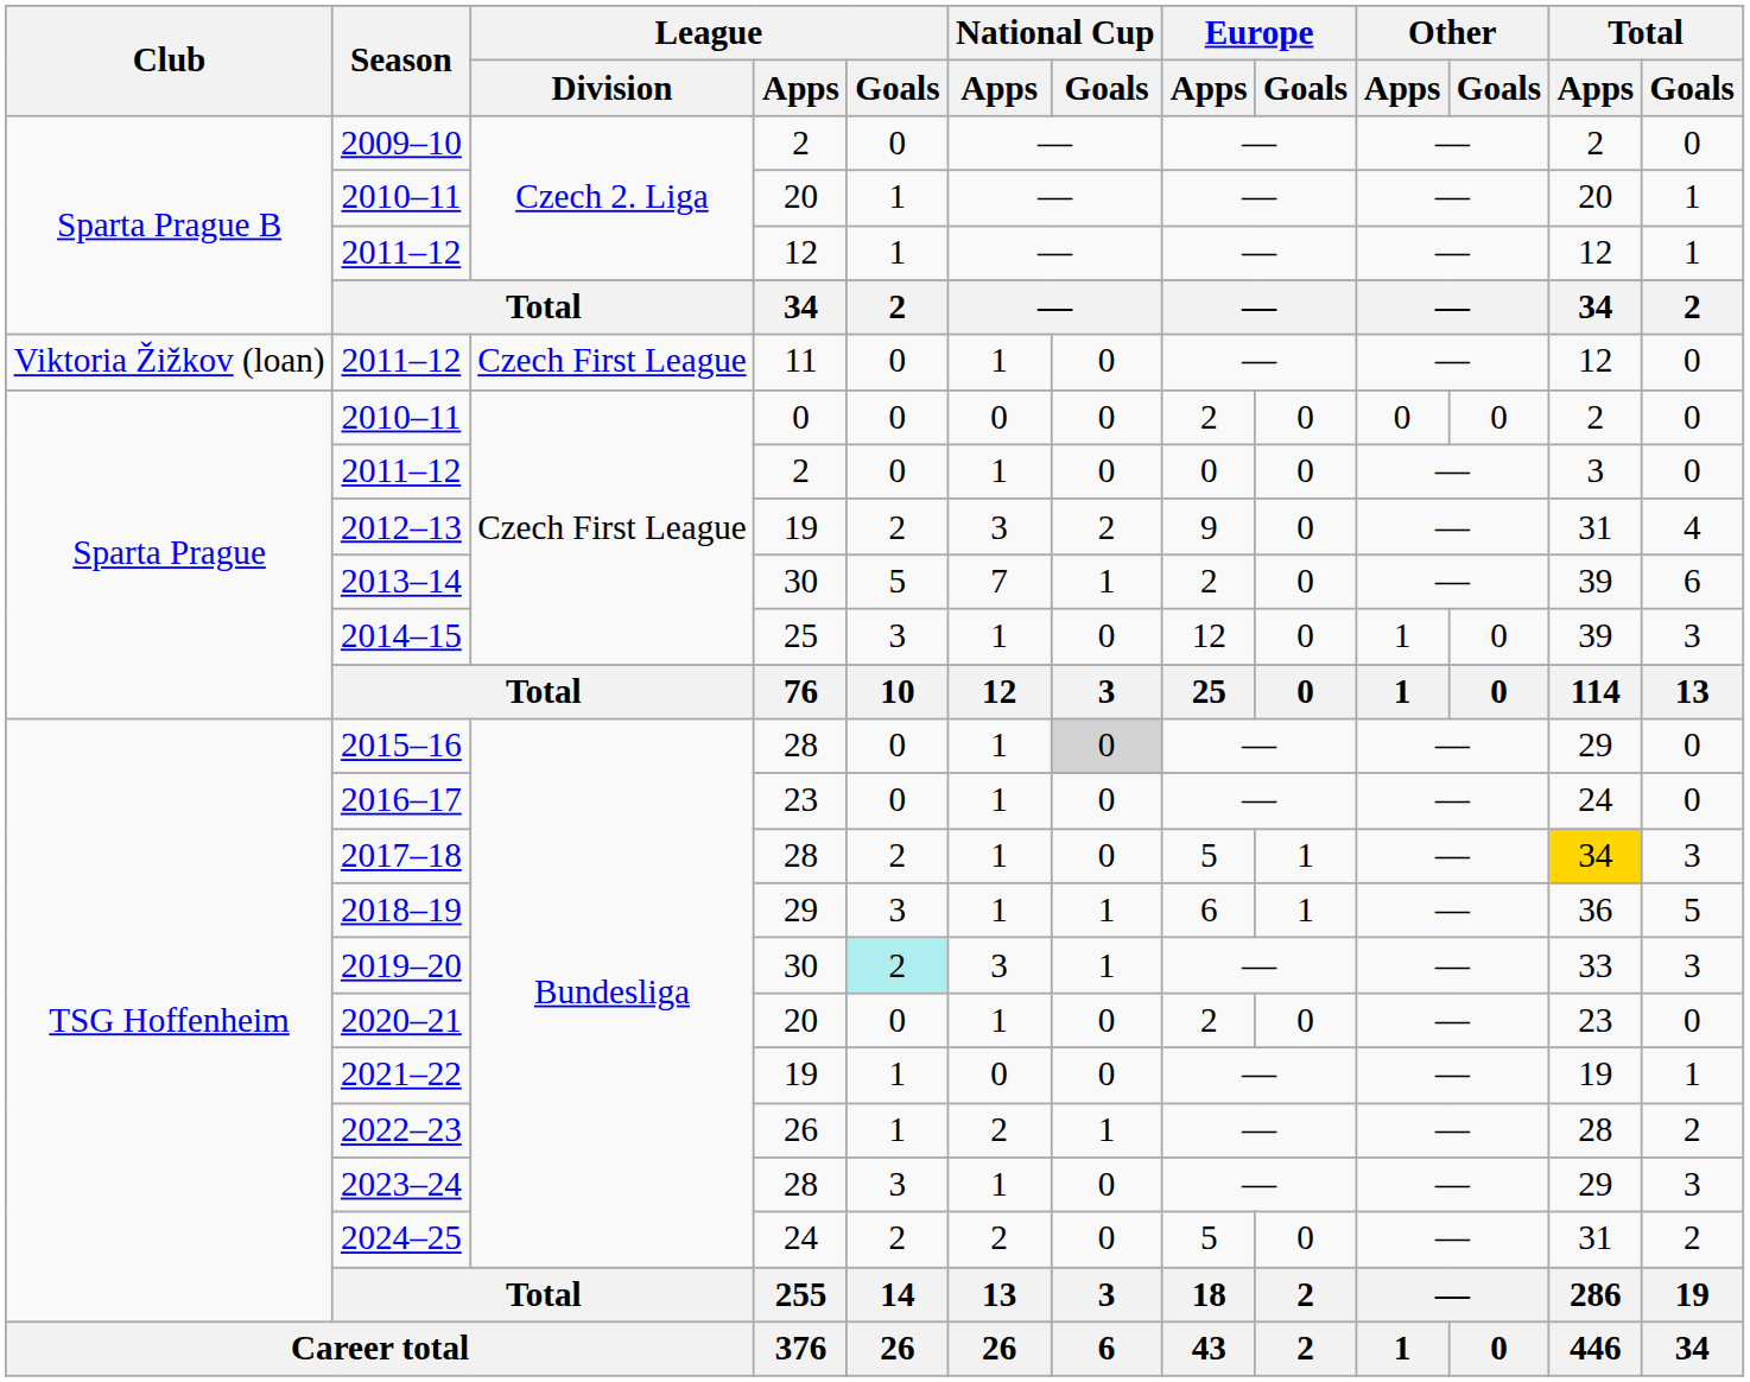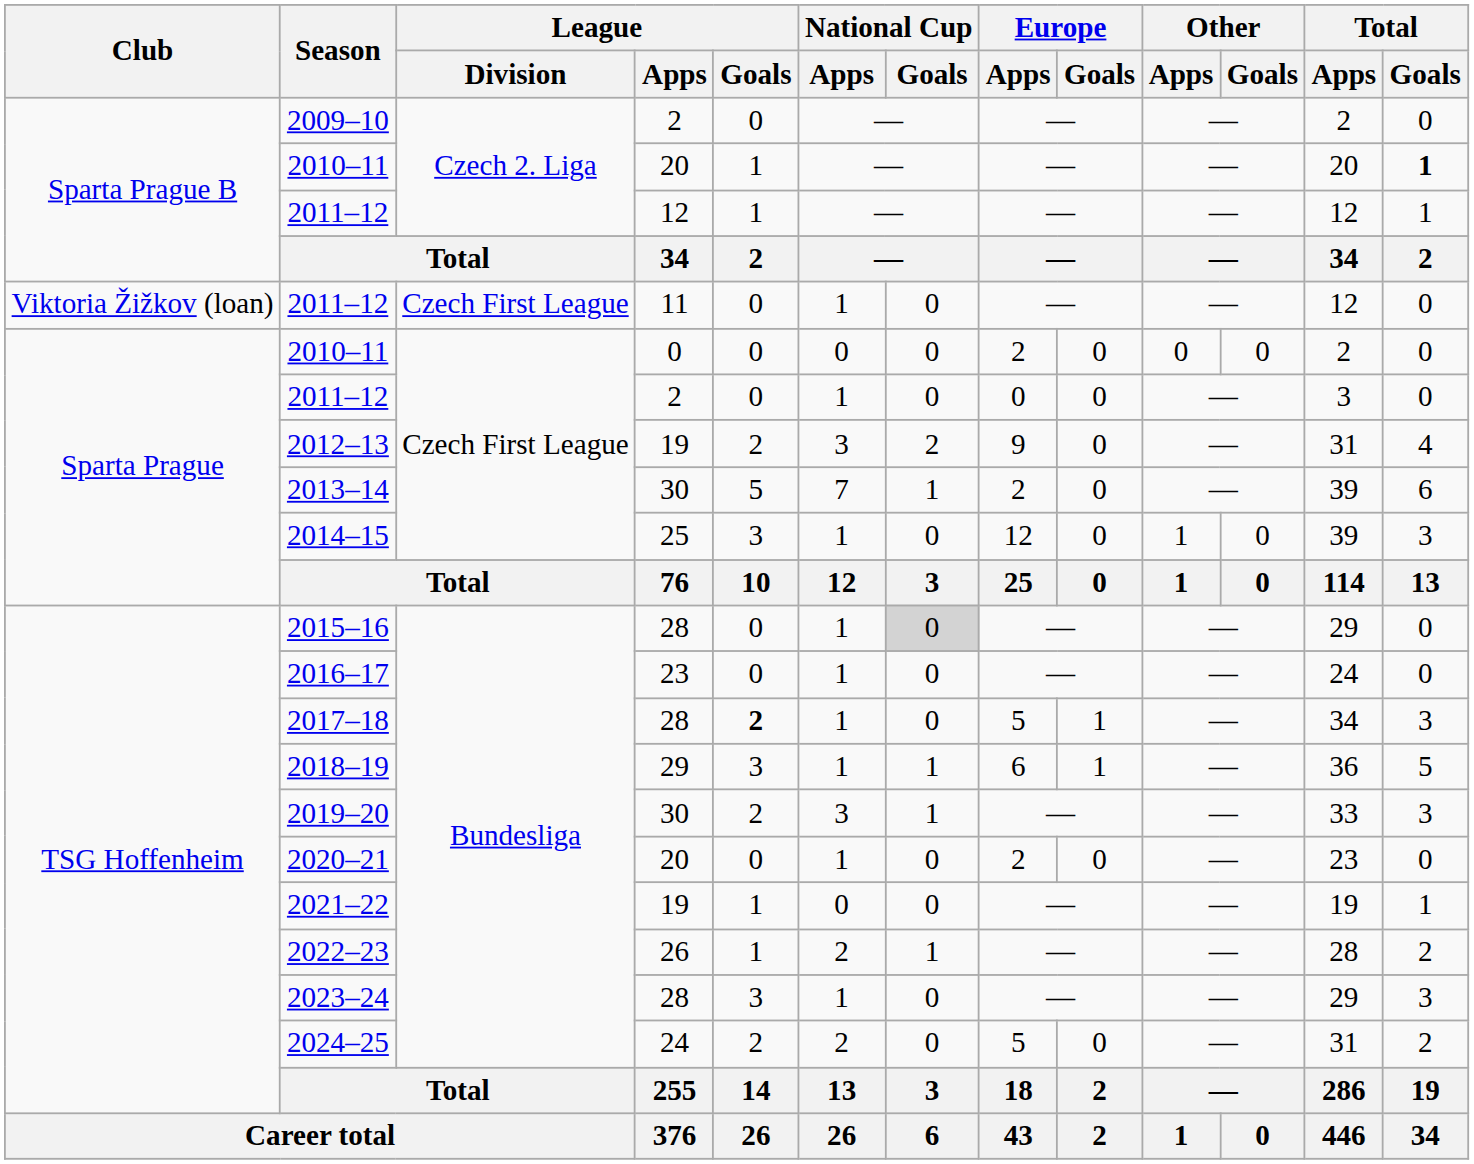2010–11 / 20 | Total / Goals: normal -> bold
2017–18 | League / Goals: normal -> bold
2017–18 | Total / Apps: gold background -> no background
2019–20 | League / Goals: paleturquoise background -> no background
